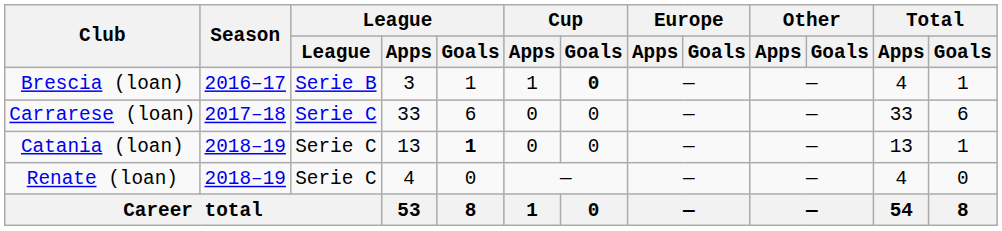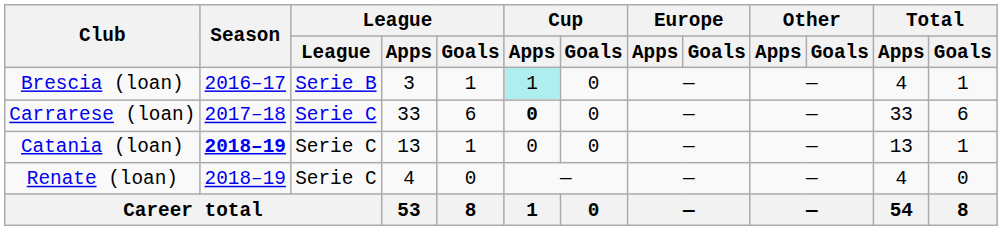Brescia (loan) | Cup / Apps: no background -> paleturquoise background
Brescia (loan) | Cup / Goals: bold -> normal
Carrarese (loan) | Cup / Apps: normal -> bold
Catania (loan) | Season: normal -> bold
Catania (loan) | League / Goals: bold -> normal
